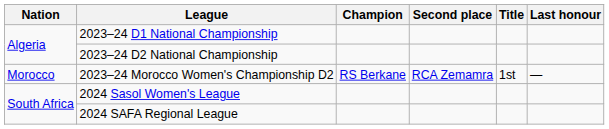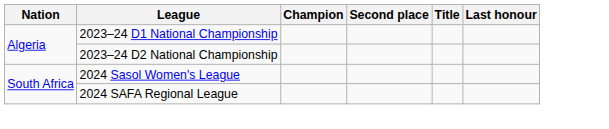- row: Morocco | 2023–24 Morocco Women's Championship D2 | RS Berkane | RCA Zemamra | 1st | —
